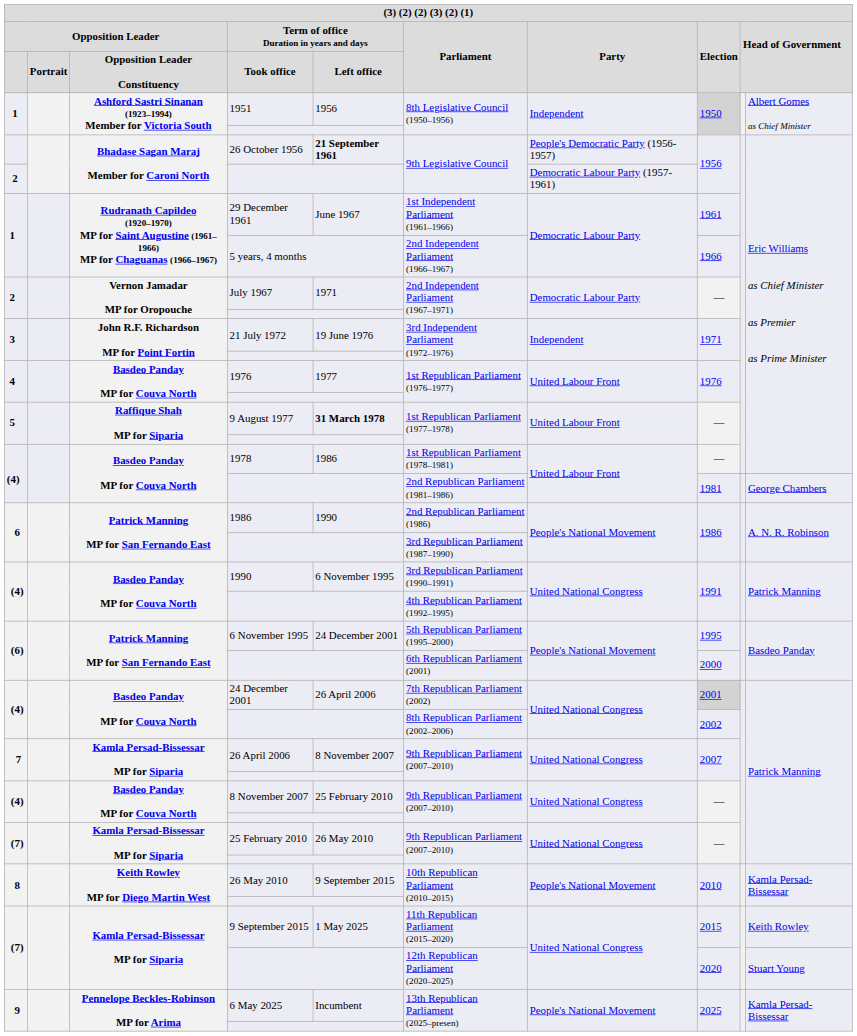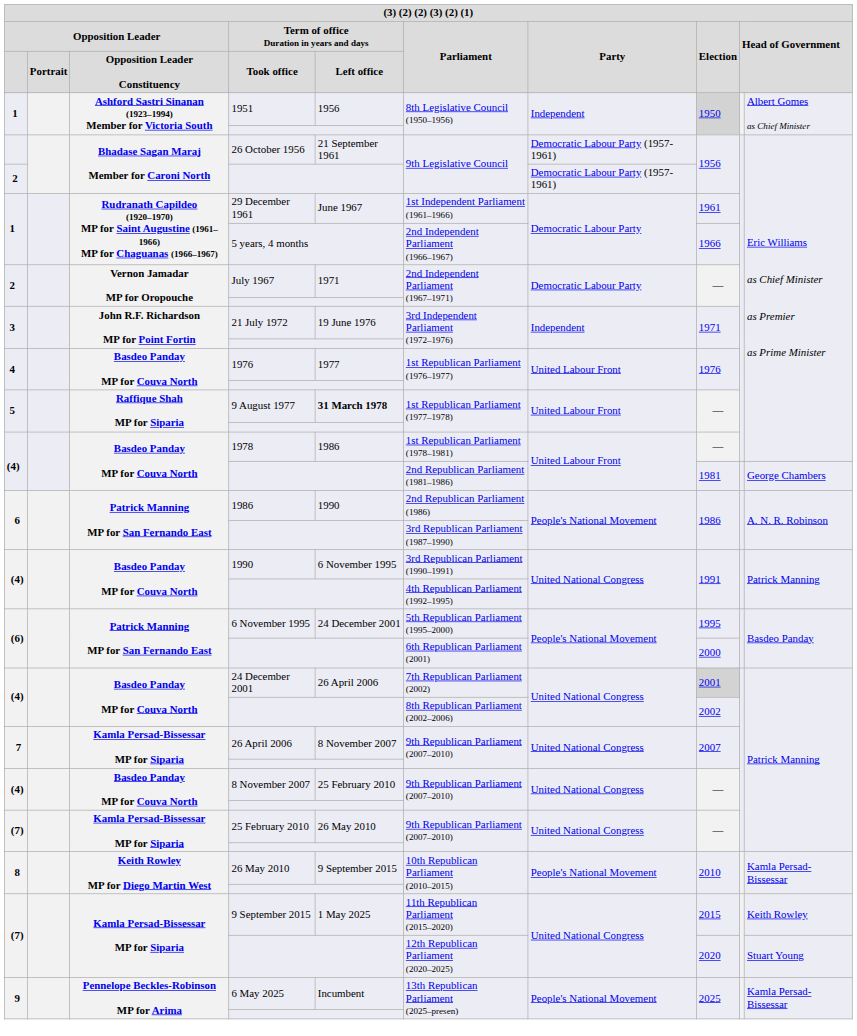26 October 1956 | column 5: bold -> normal
26 October 1956 | column 7: People's Democratic Party (1956-1957) -> Democratic Labour Party (1957-1961)
